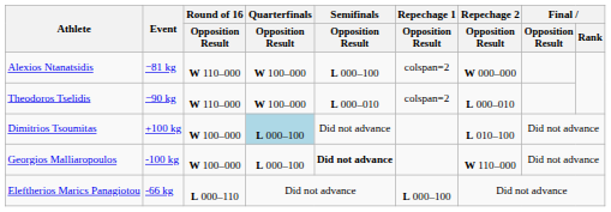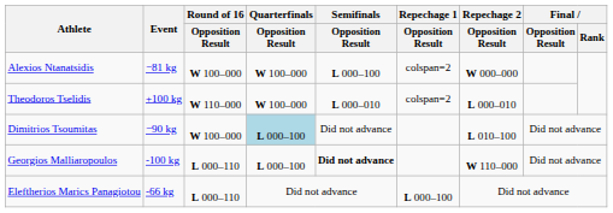Alexios Ntanatsidis | Round of 16 / Opposition Result: W 110–000 -> W 100–000
Theodoros Tselidis | Event: −90 kg -> +100 kg
Dimitrios Tsoumitas | Event: +100 kg -> −90 kg
Georgios Malliaropoulos | Round of 16 / Opposition Result: W 100–000 -> L 000–110
